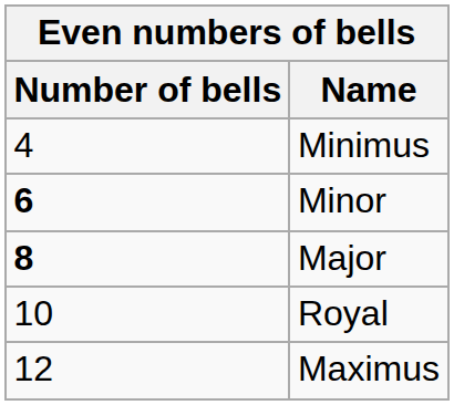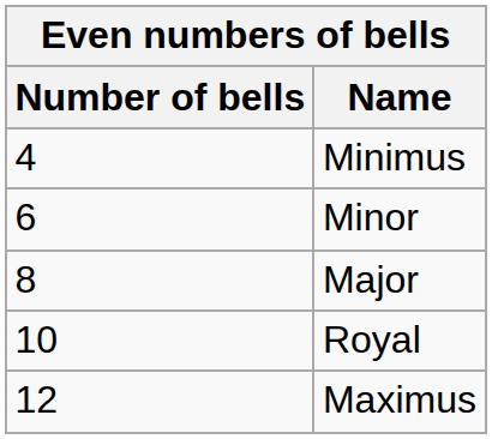Minor | Number of bells: bold -> normal
Major | Number of bells: bold -> normal
